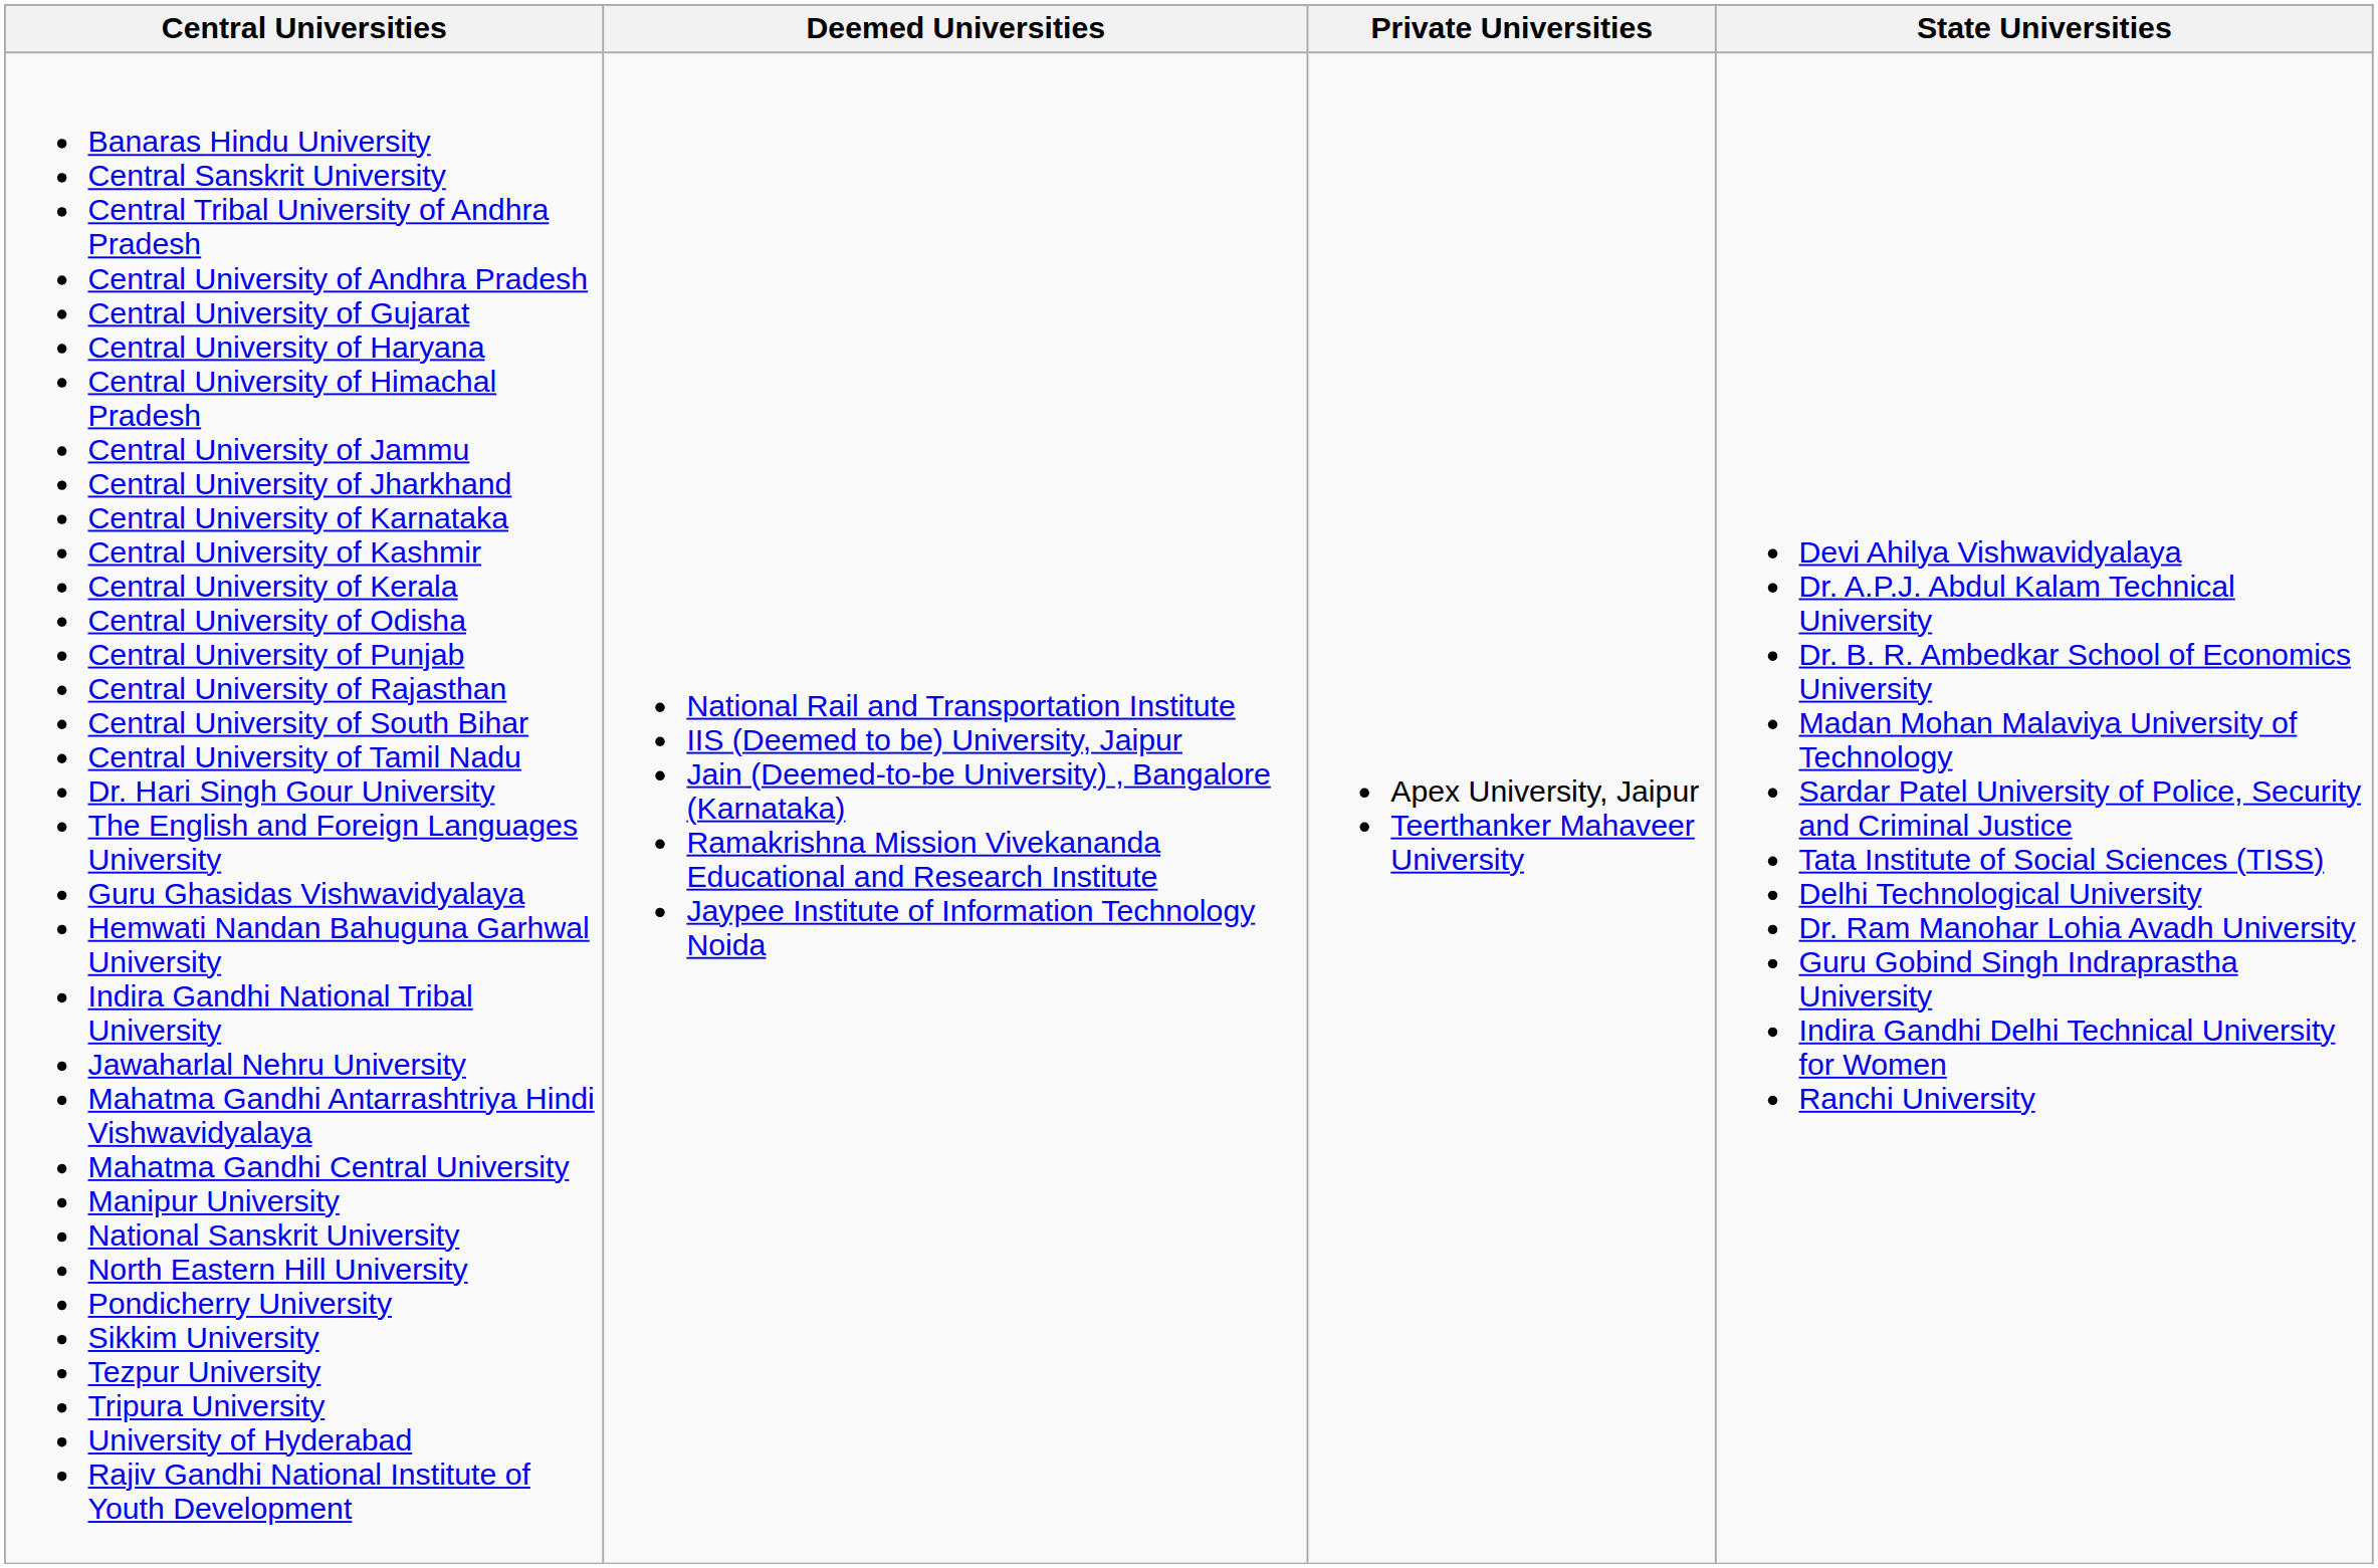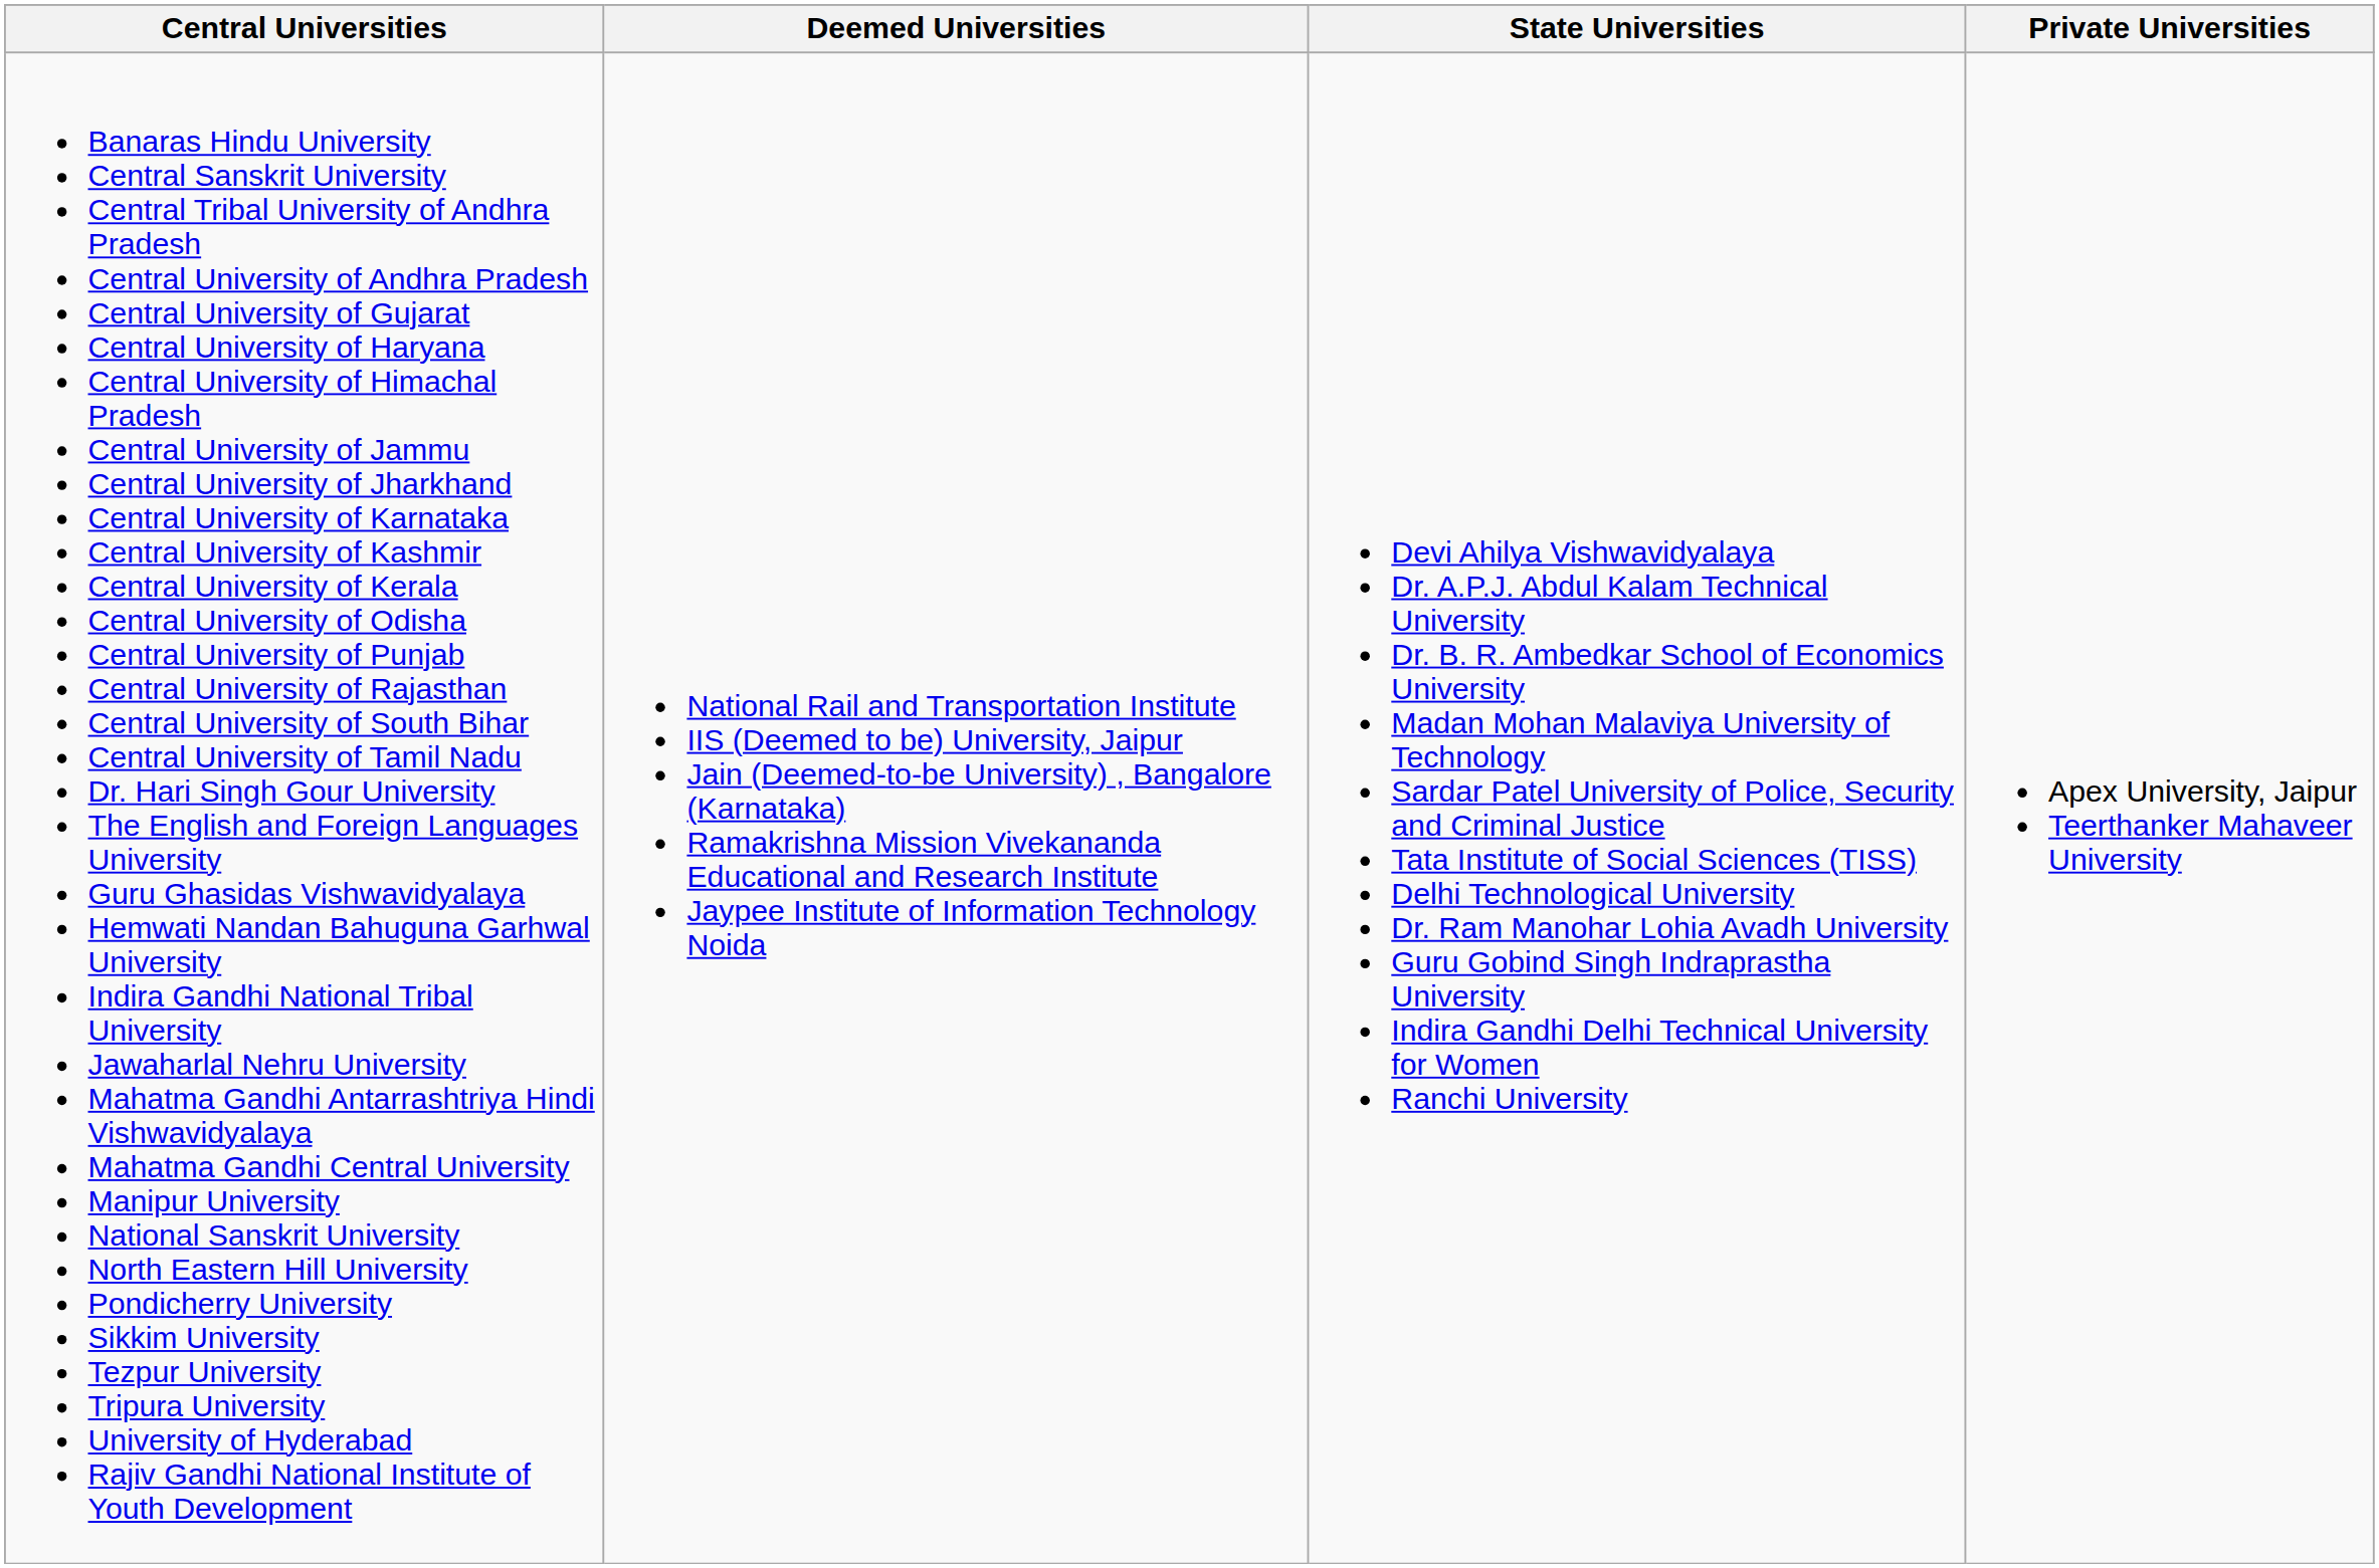columns swapped: State Universities <-> Private Universities
